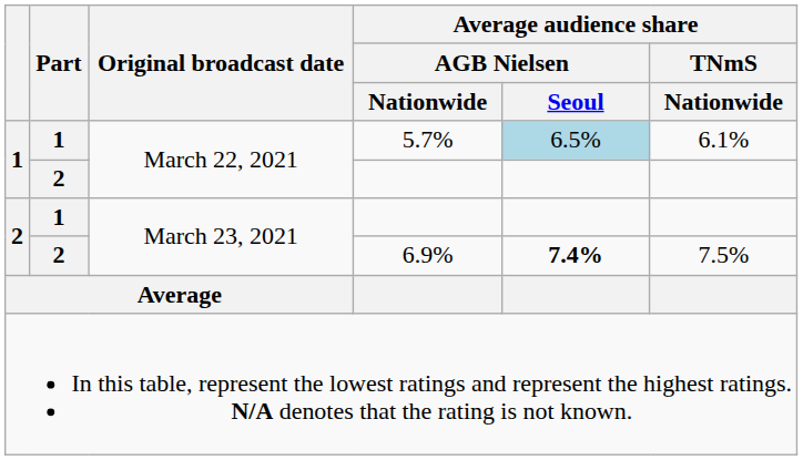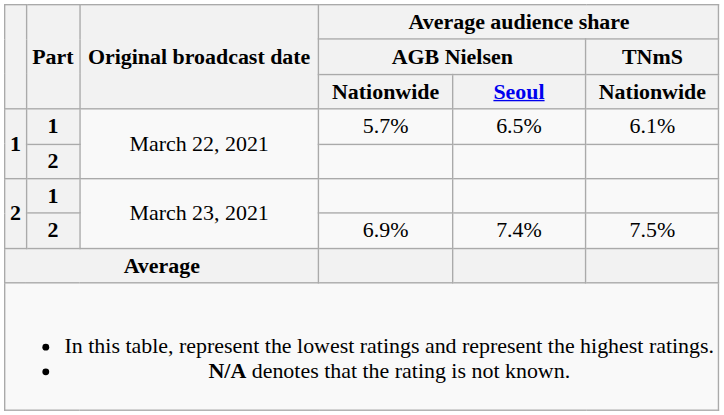5.7% | Average audience share / AGB Nielsen / Seoul: lightblue background -> no background
6.9% | Average audience share / AGB Nielsen / Seoul: bold -> normal
